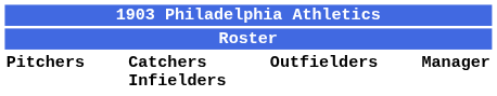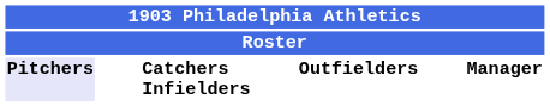Pitchers | column 1: no background -> lavender background
